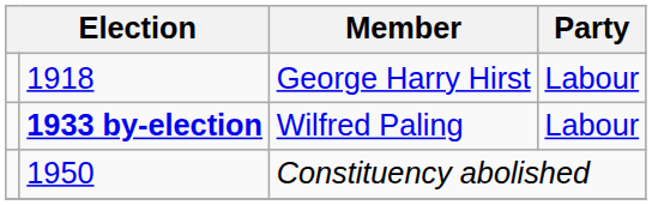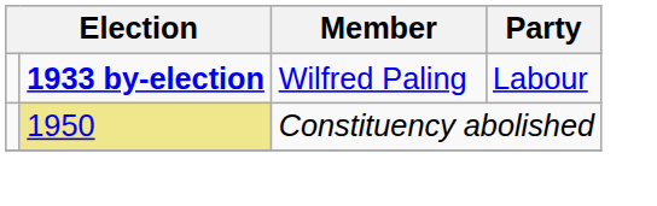- row: 1918 | George Harry Hirst | Labour
Constituency abolished | column 2: no background -> khaki background
